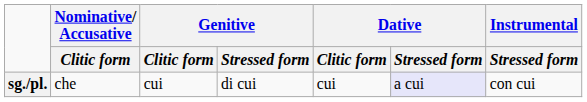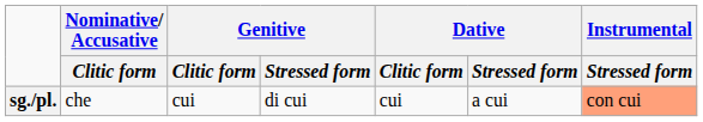sg./pl. | Dative / Stressed form: lavender background -> no background
sg./pl. | Instrumental / Stressed form: no background -> lightsalmon background
